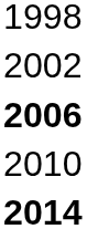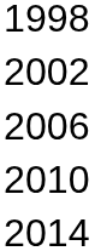2006 | column 1: bold -> normal
2014 | column 1: bold -> normal
